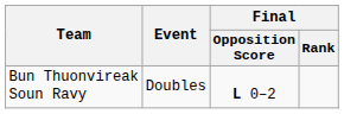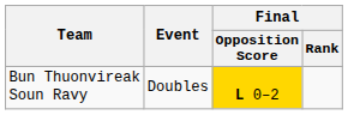Bun Thuonvireak Soun Ravy | Final / Opposition Score: no background -> gold background
